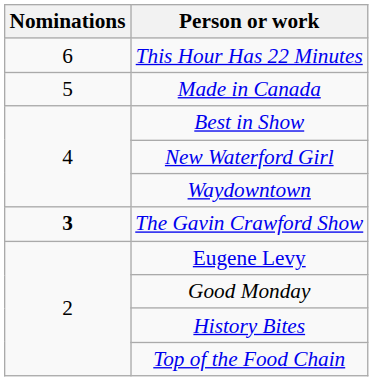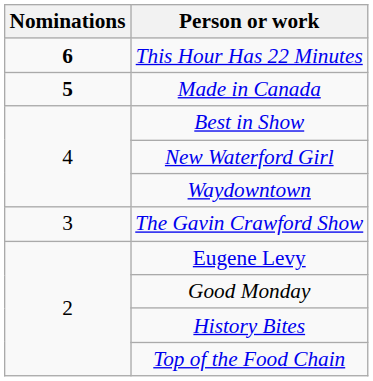This Hour Has 22 Minutes | Nominations: normal -> bold
Made in Canada | Nominations: normal -> bold
The Gavin Crawford Show | Nominations: bold -> normal
